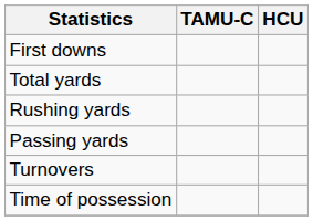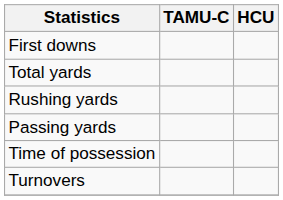rows swapped: Turnovers <-> Time of possession
